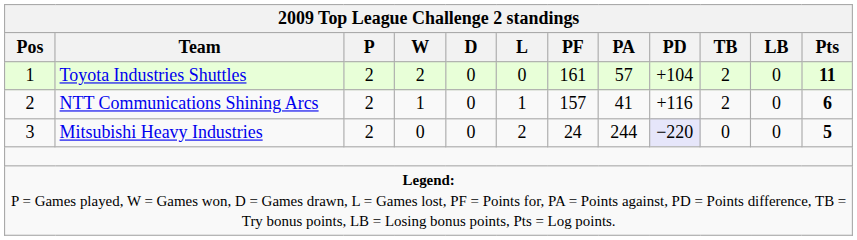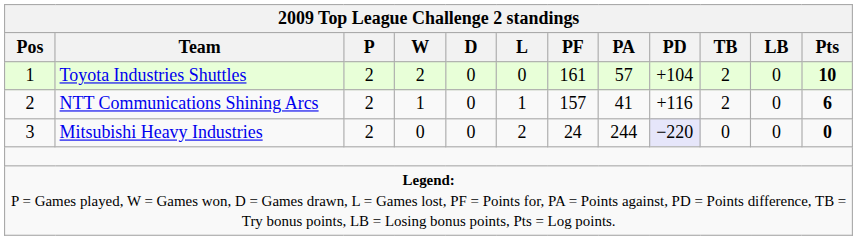Toyota Industries Shuttles | Pts: 11 -> 10
Mitsubishi Heavy Industries | Pts: 5 -> 0
